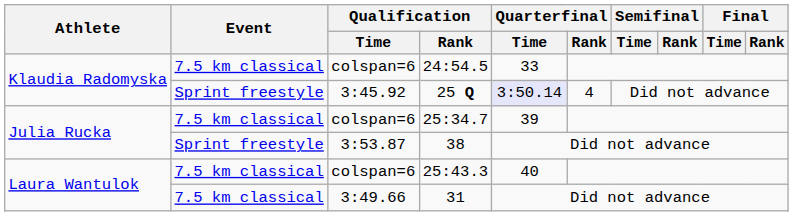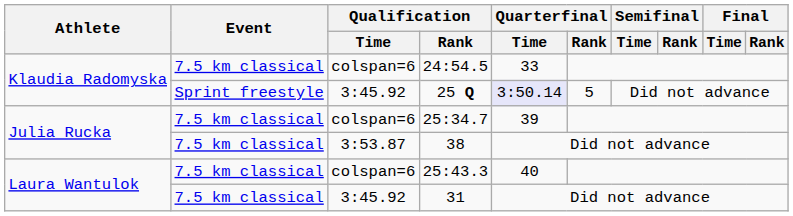25 Q | Quarterfinal / Rank: 4 -> 5
38 | Event: Sprint freestyle -> 7.5 km classical
31 | Qualification / Time: 3:49.66 -> 3:45.92
